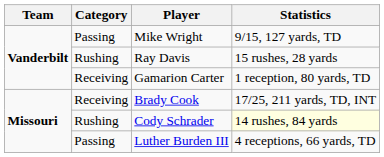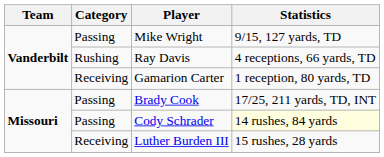Ray Davis | Statistics: 15 rushes, 28 yards -> 4 receptions, 66 yards, TD
Brady Cook | Category: Receiving -> Passing
Cody Schrader | Category: Rushing -> Passing
Luther Burden III | Category: Passing -> Receiving
Luther Burden III | Statistics: 4 receptions, 66 yards, TD -> 15 rushes, 28 yards
